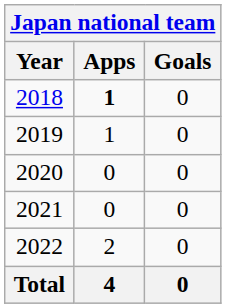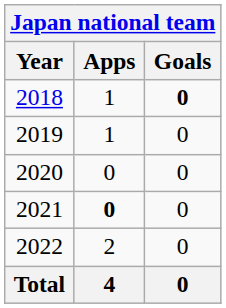2018 | Apps: bold -> normal
2018 | Goals: normal -> bold
2021 | Apps: normal -> bold
